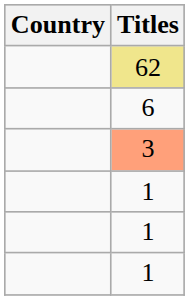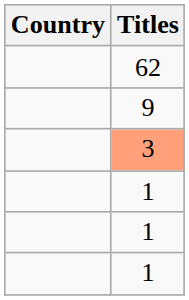row 2 | Titles: khaki background -> no background
row 3 | Titles: 6 -> 9
